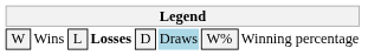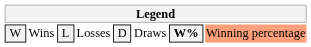Wins | column 4: bold -> normal
Wins | column 6: lightblue background -> no background
Wins | column 7: normal -> bold
Wins | column 8: no background -> lightsalmon background
